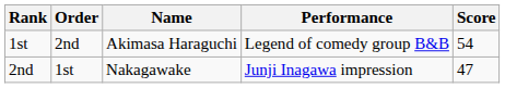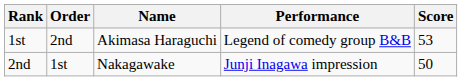row 2 | Score: 54 -> 53
row 3 | Score: 47 -> 50
